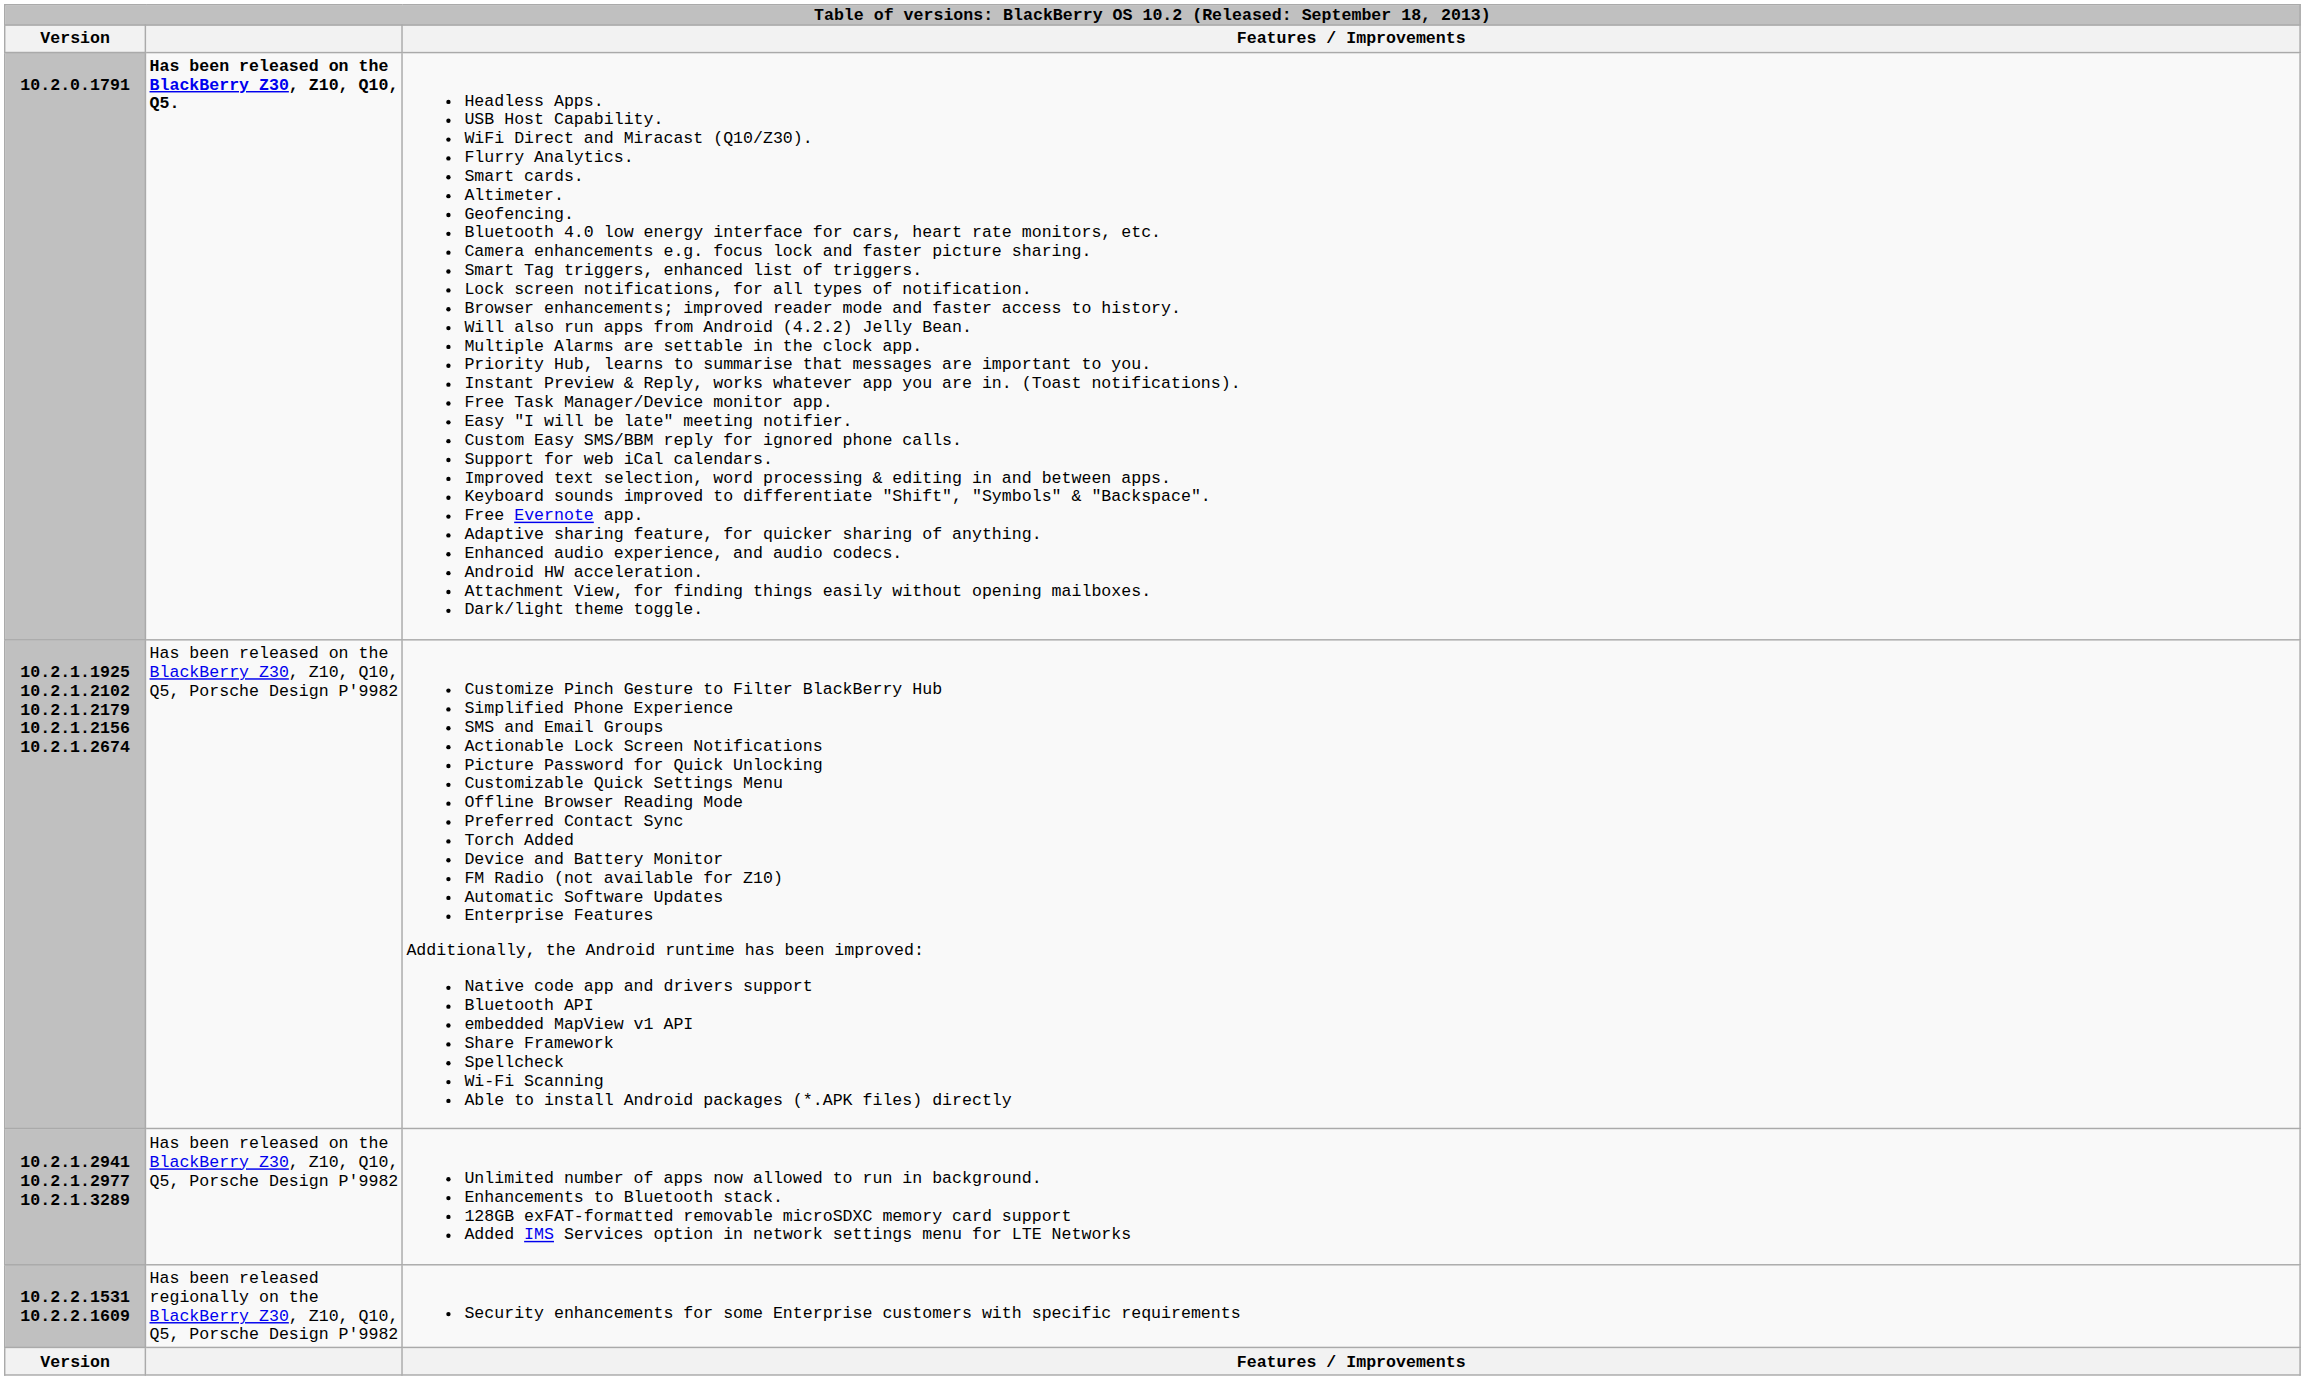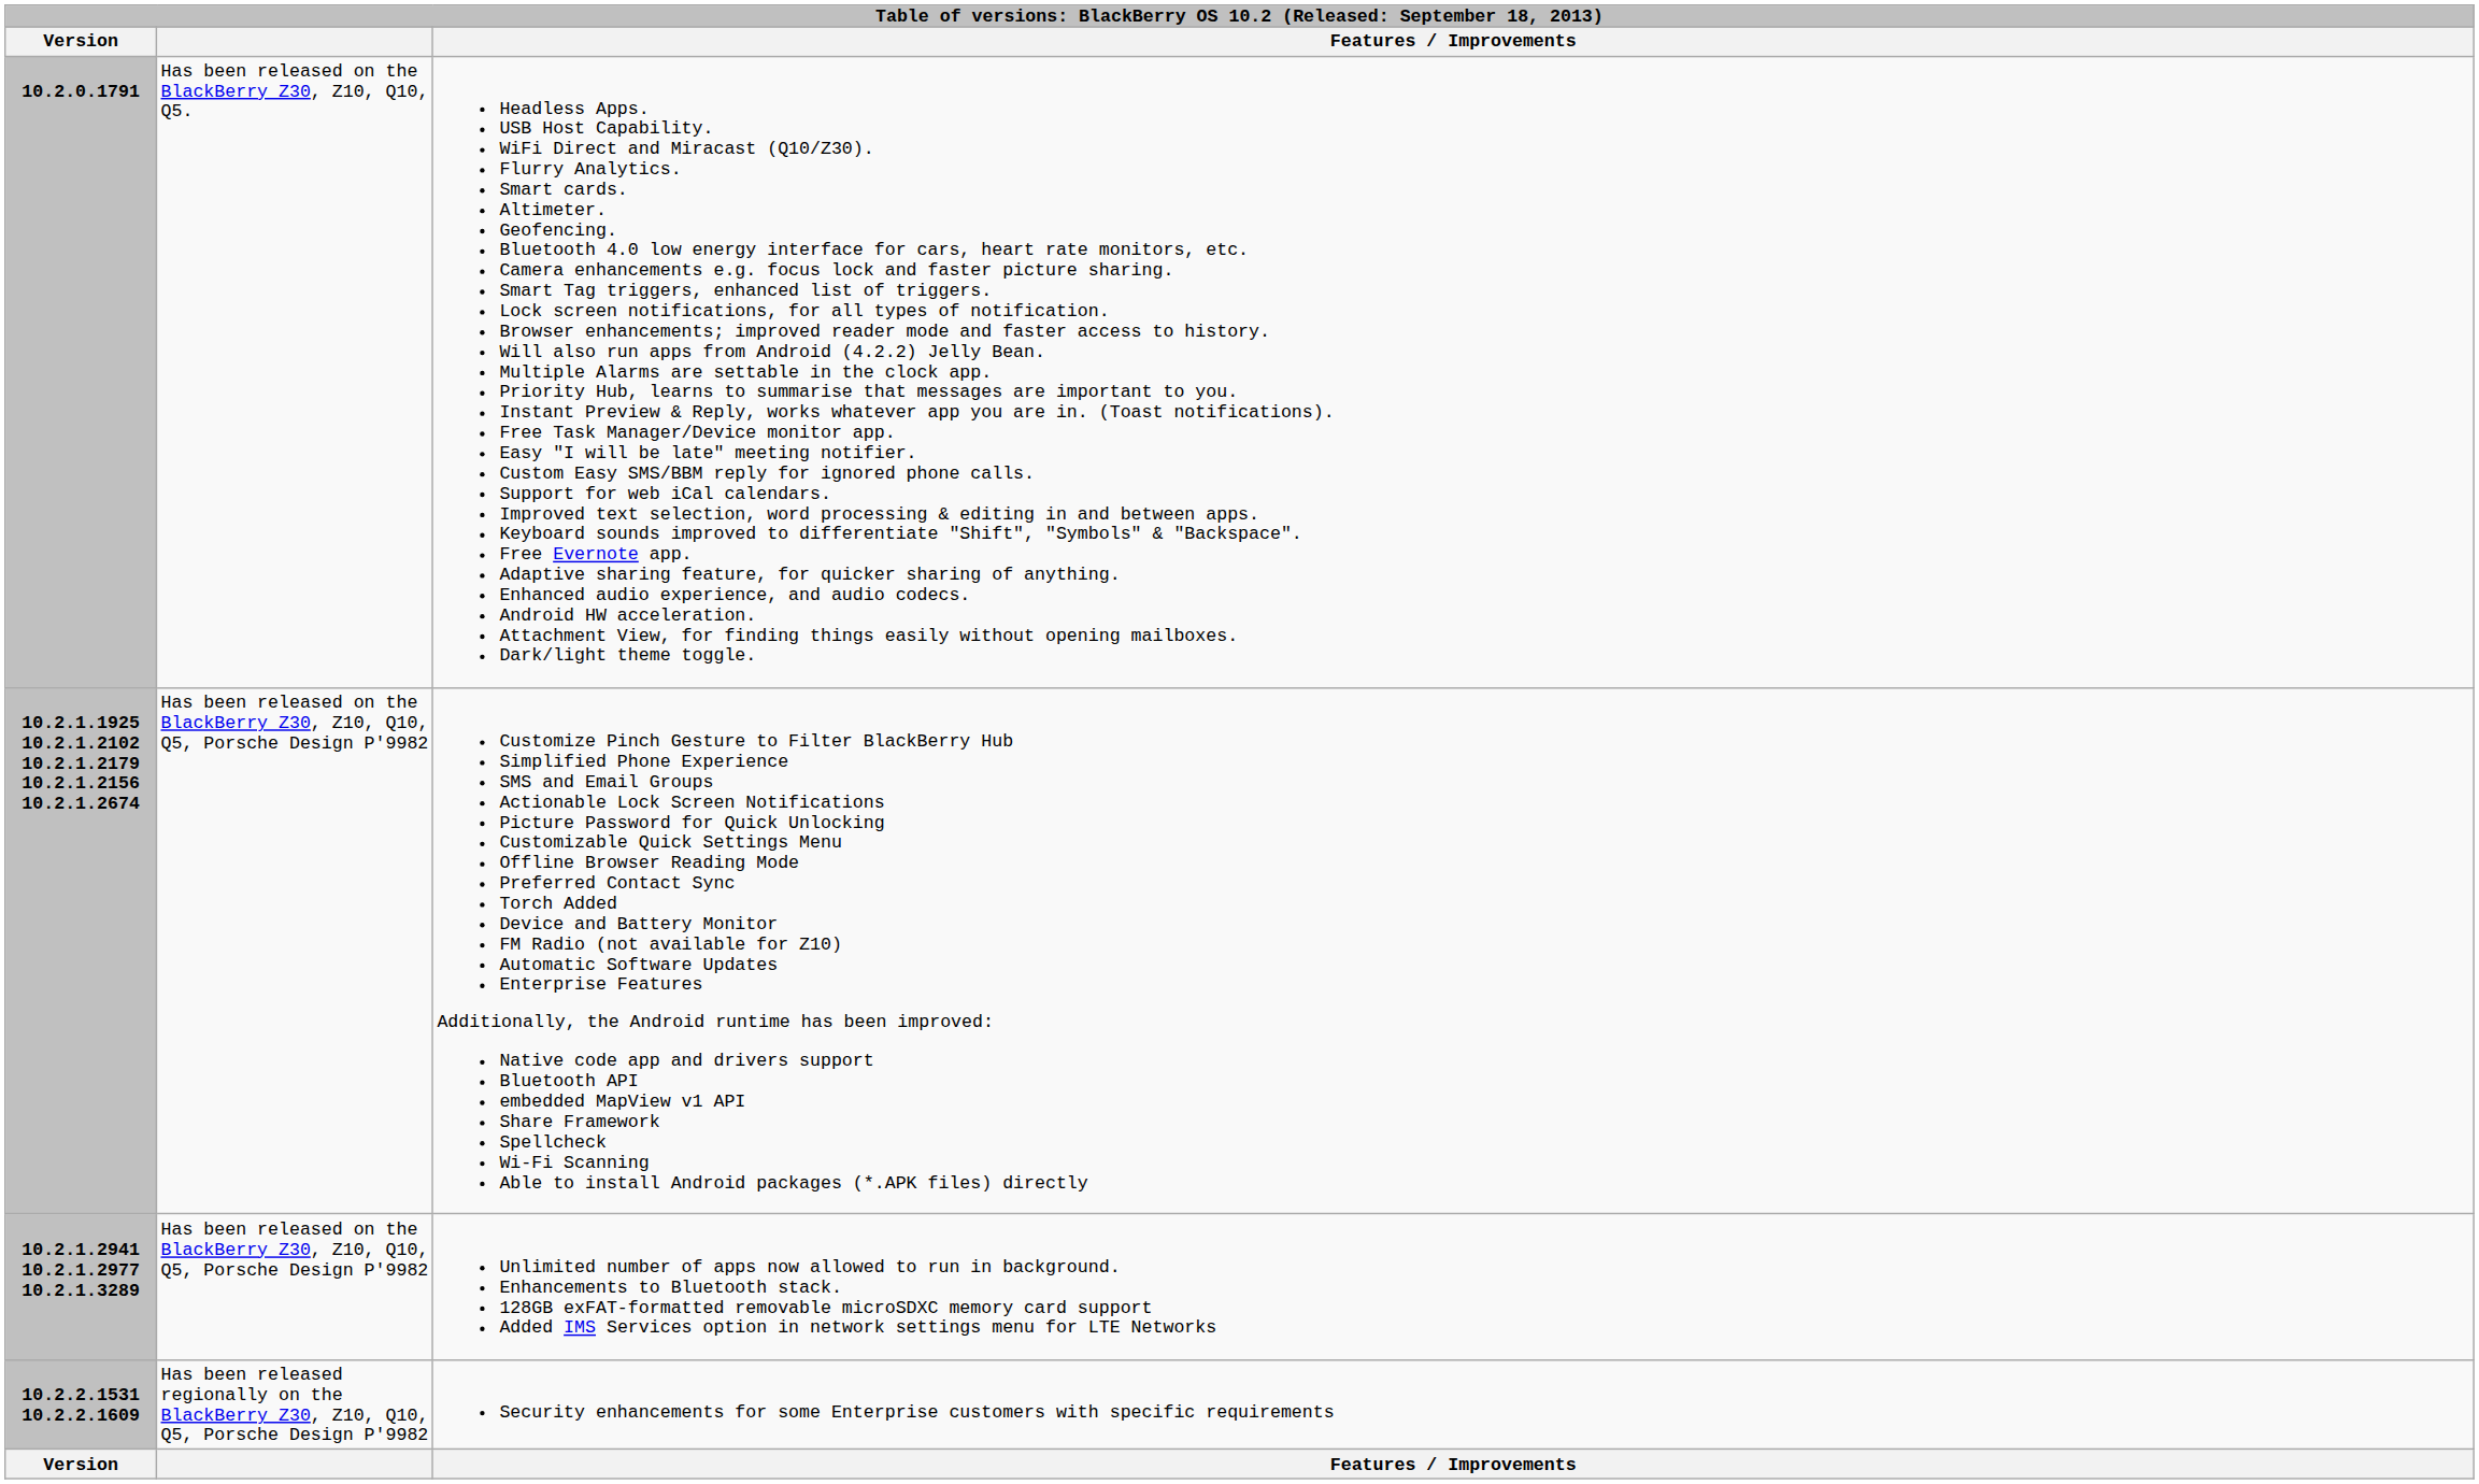10.2.0.1791 | column 2: bold -> normal
